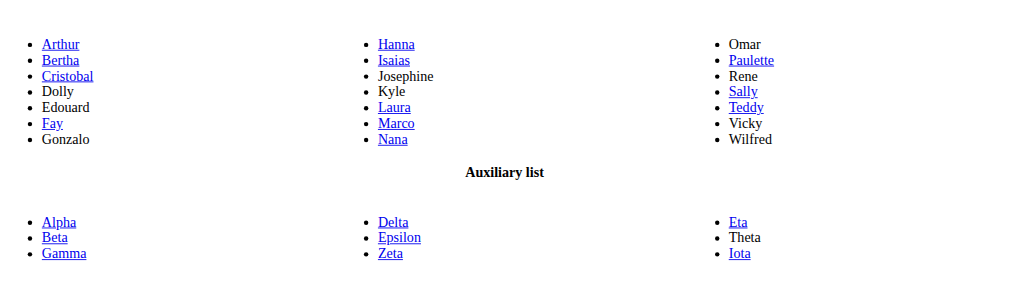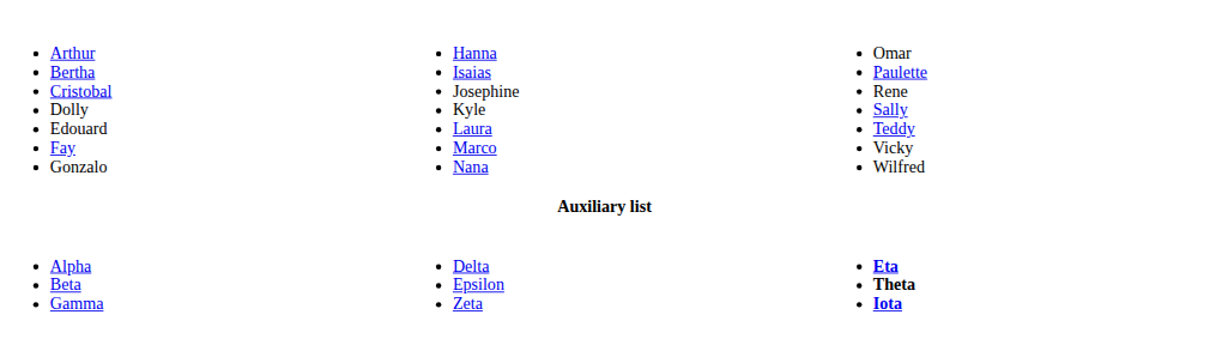Alpha Beta Gamma | column 3: normal -> bold
